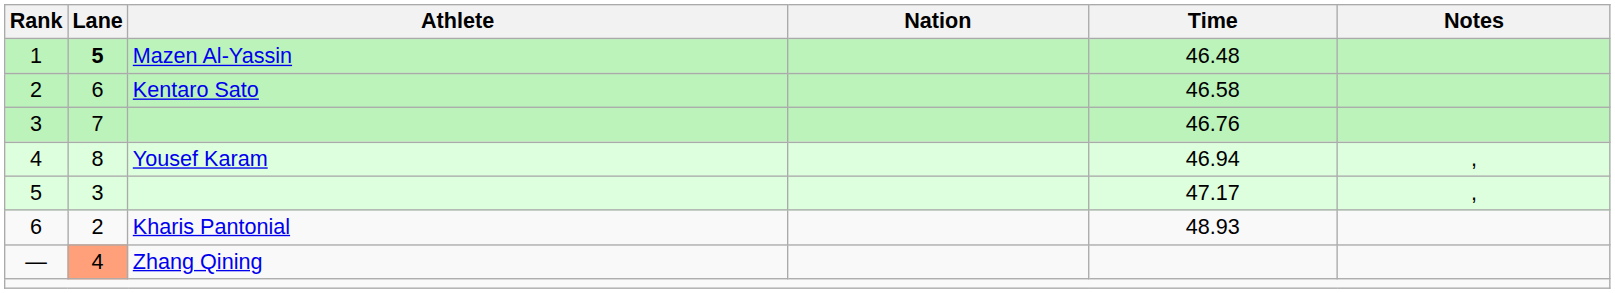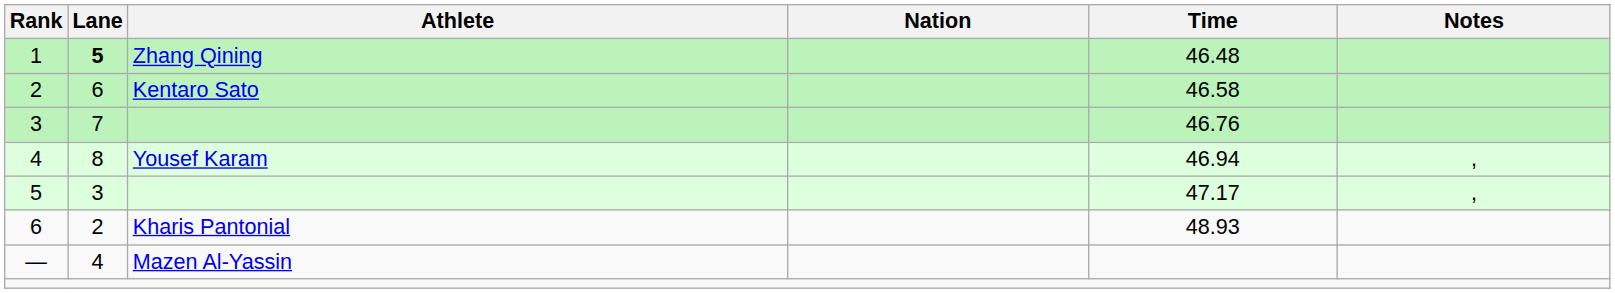1 | Athlete: Mazen Al-Yassin -> Zhang Qining
— | Lane: lightsalmon background -> no background
— | Athlete: Zhang Qining -> Mazen Al-Yassin
